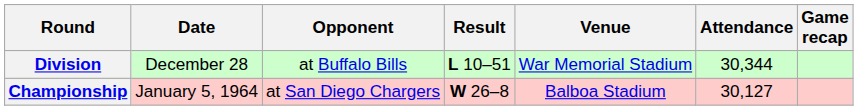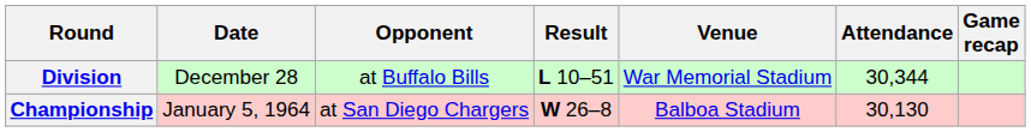Championship | Attendance: 30,127 -> 30,130
